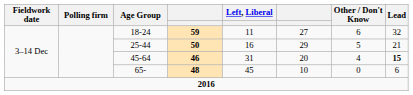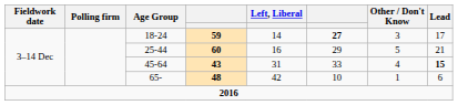18-24 | Left, Liberal: 11 -> 14
18-24 | column 6: normal -> bold
18-24 | Other / Don't Know: 6 -> 3
18-24 | Lead: 32 -> 17
25-44 | column 4: 50 -> 60
45-64 | column 4: 46 -> 43
45-64 | column 6: 20 -> 33
65- | Left, Liberal: 45 -> 42
65- | Other / Don't Know: 0 -> 1
